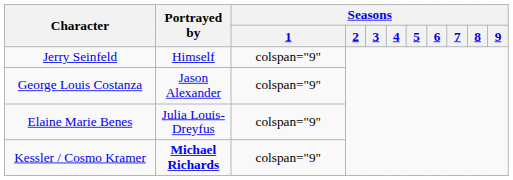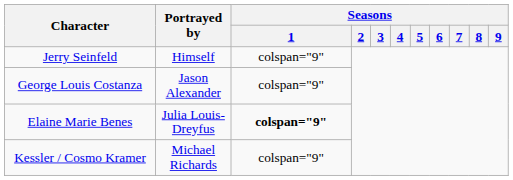Elaine Marie Benes | Seasons / 1: normal -> bold
Kessler / Cosmo Kramer | Portrayed by: bold -> normal
